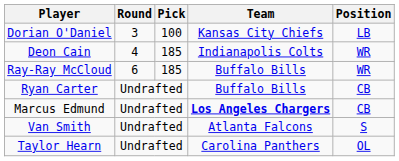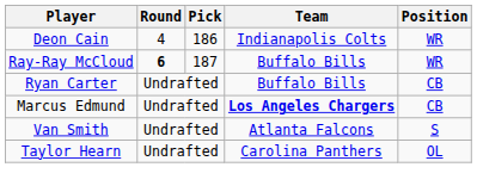- row: Dorian O'Daniel | 3 | 100 | Kansas City Chiefs | LB
Deon Cain | Pick: 185 -> 186
Ray-Ray McCloud | Round: normal -> bold
Ray-Ray McCloud | Pick: 185 -> 187
